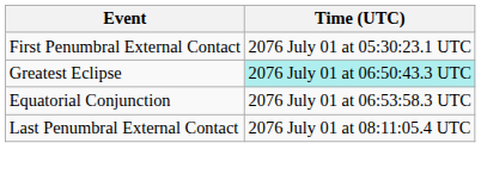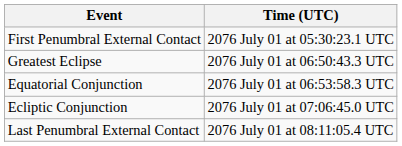Greatest Eclipse | Time (UTC): paleturquoise background -> no background
+ row: Ecliptic Conjunction | 2076 July 01 at 07:06:45.0 UTC
